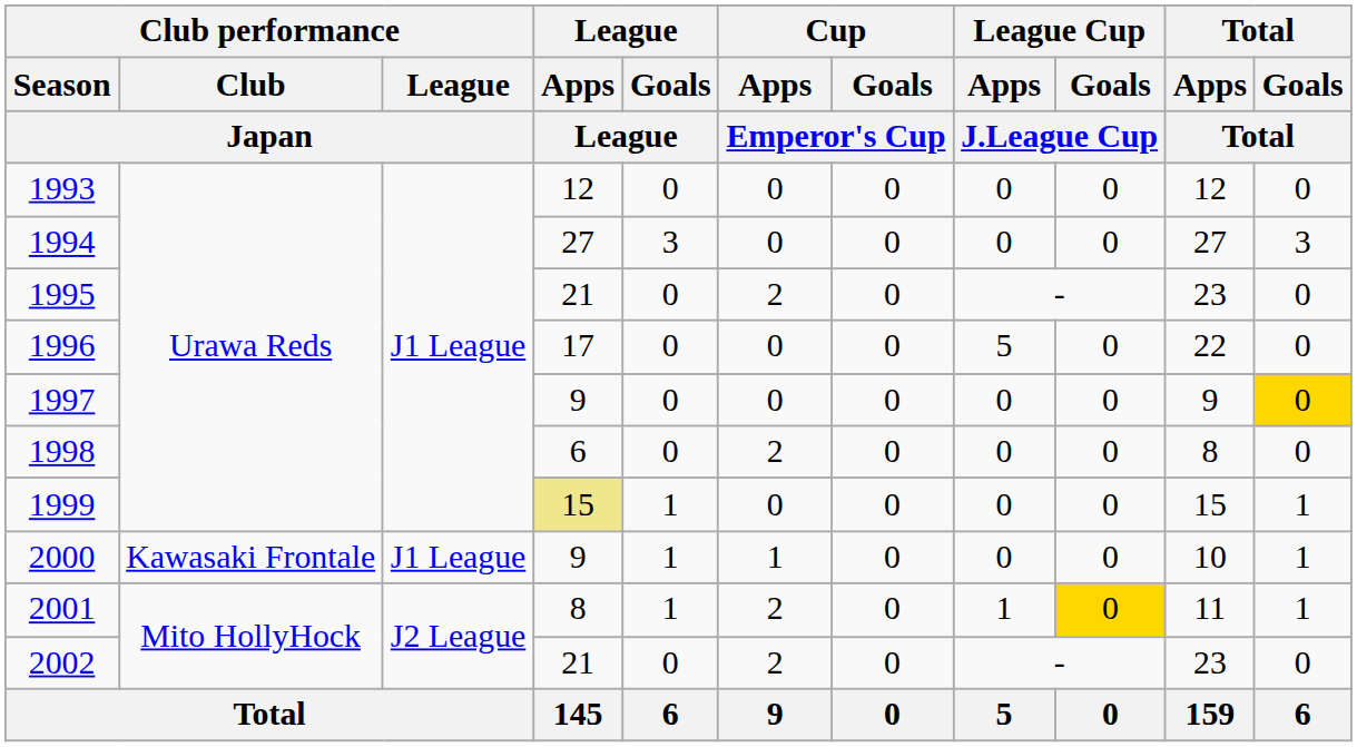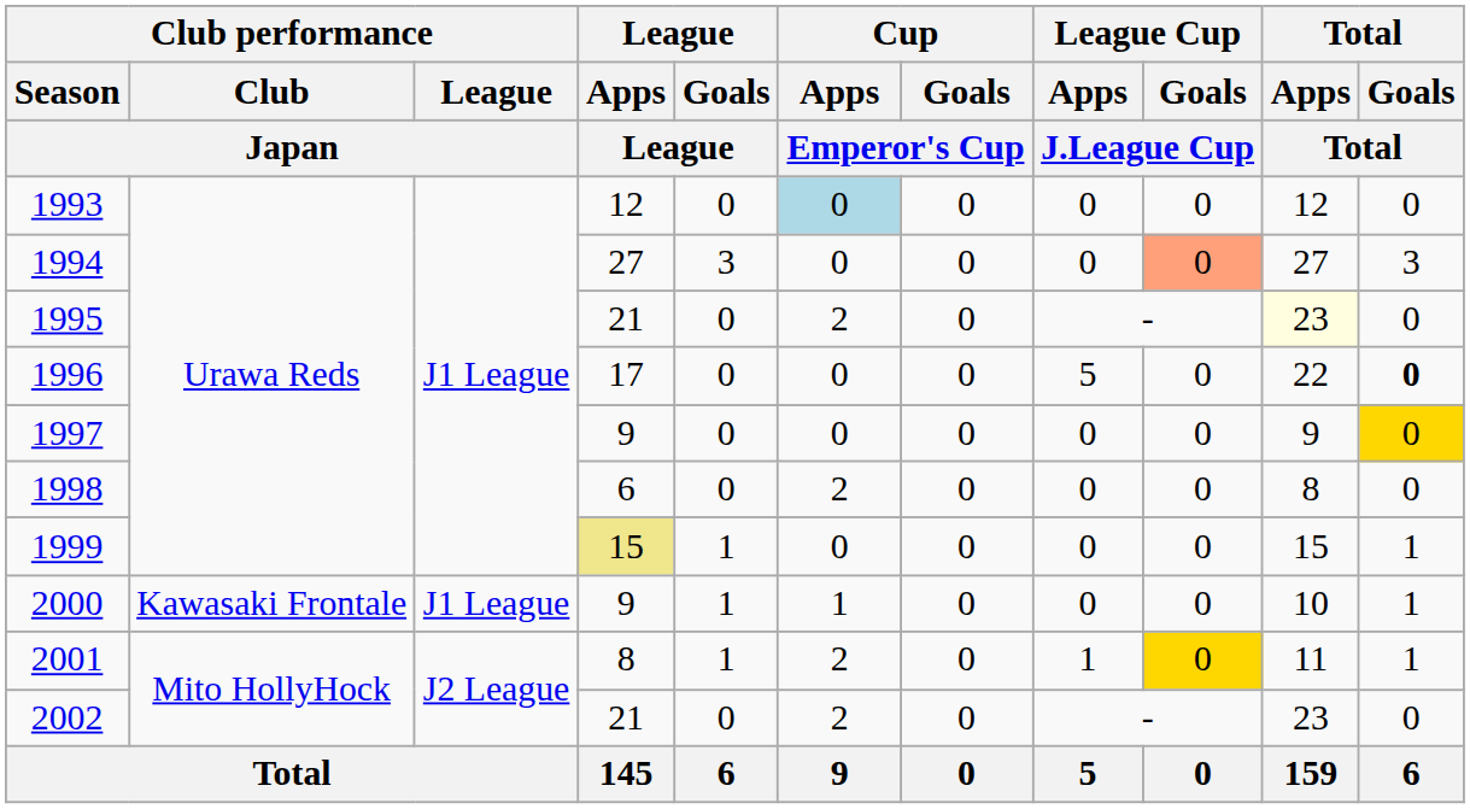1993 | Cup / Apps / Emperor's Cup: no background -> lightblue background
1994 | League Cup / Goals / J.League Cup: no background -> lightsalmon background
1995 | Total / Apps / Total: no background -> lightyellow background
1996 | Total / Goals / Total: normal -> bold
